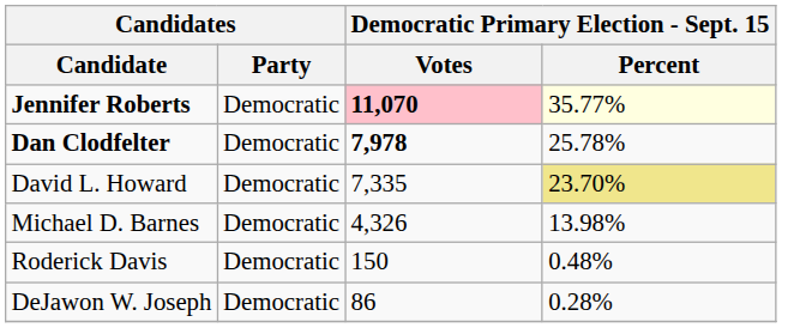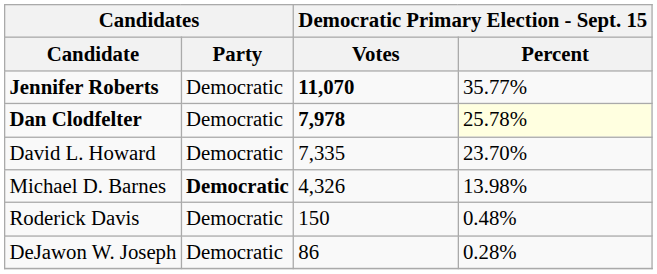Jennifer Roberts | Democratic Primary Election - Sept. 15 / Votes: pink background -> no background
Jennifer Roberts | Democratic Primary Election - Sept. 15 / Percent: lightyellow background -> no background
Dan Clodfelter | Democratic Primary Election - Sept. 15 / Percent: no background -> lightyellow background
David L. Howard | Democratic Primary Election - Sept. 15 / Percent: khaki background -> no background
Michael D. Barnes | Candidates / Party: normal -> bold
